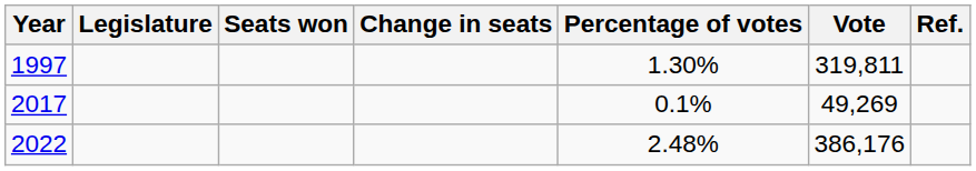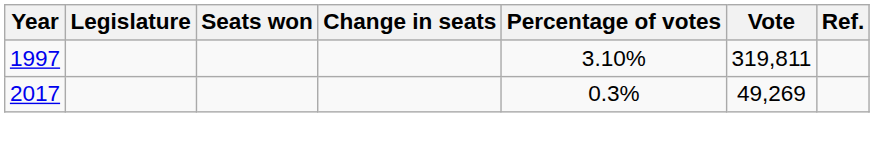1997 | Percentage of votes: 1.30% -> 3.10%
2017 | Percentage of votes: 0.1% -> 0.3%
- row: 2022 | 2.48% | 386,176
